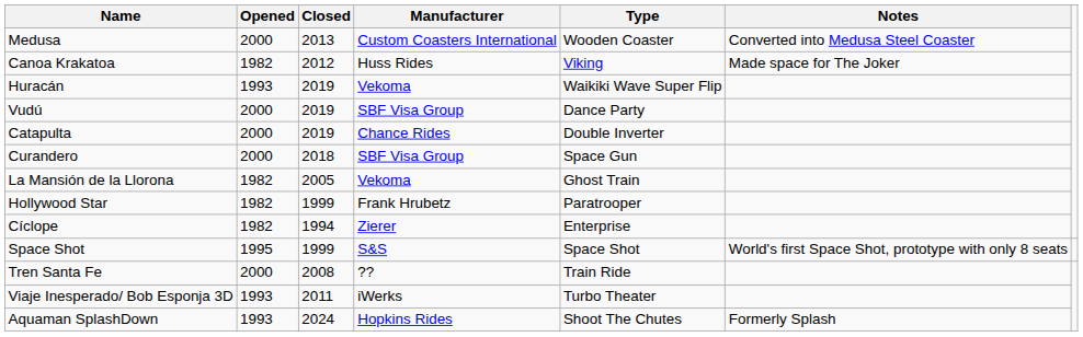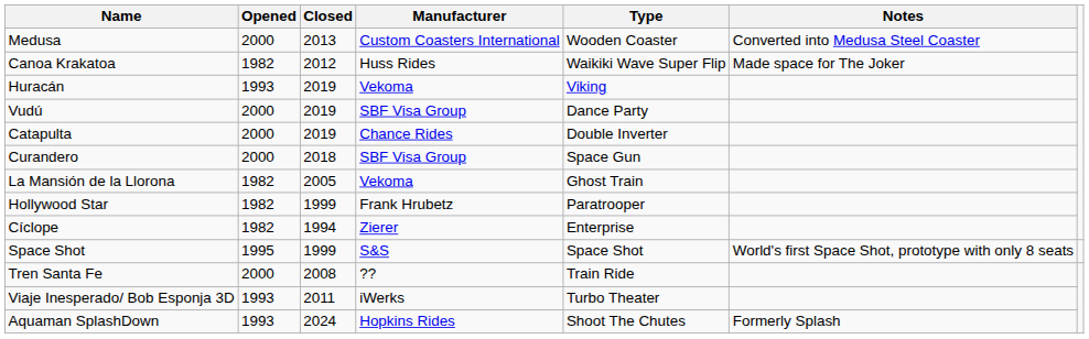Canoa Krakatoa | Type: Viking -> Waikiki Wave Super Flip
Huracán | Type: Waikiki Wave Super Flip -> Viking
